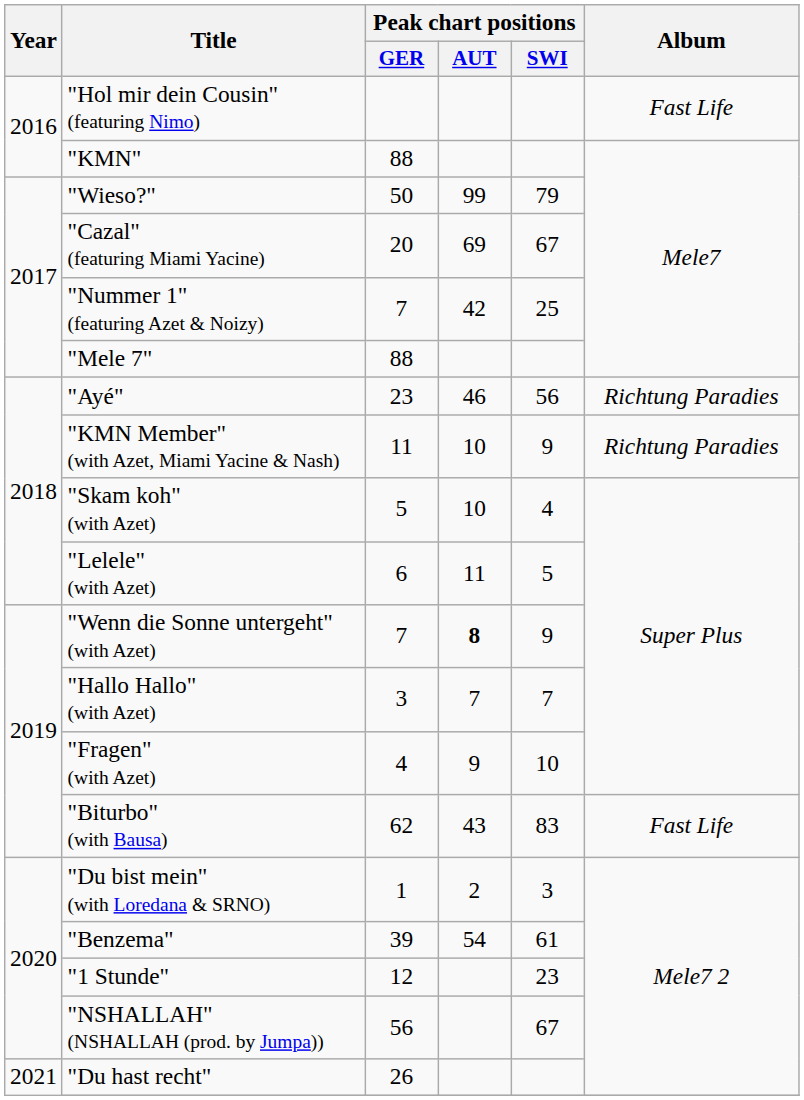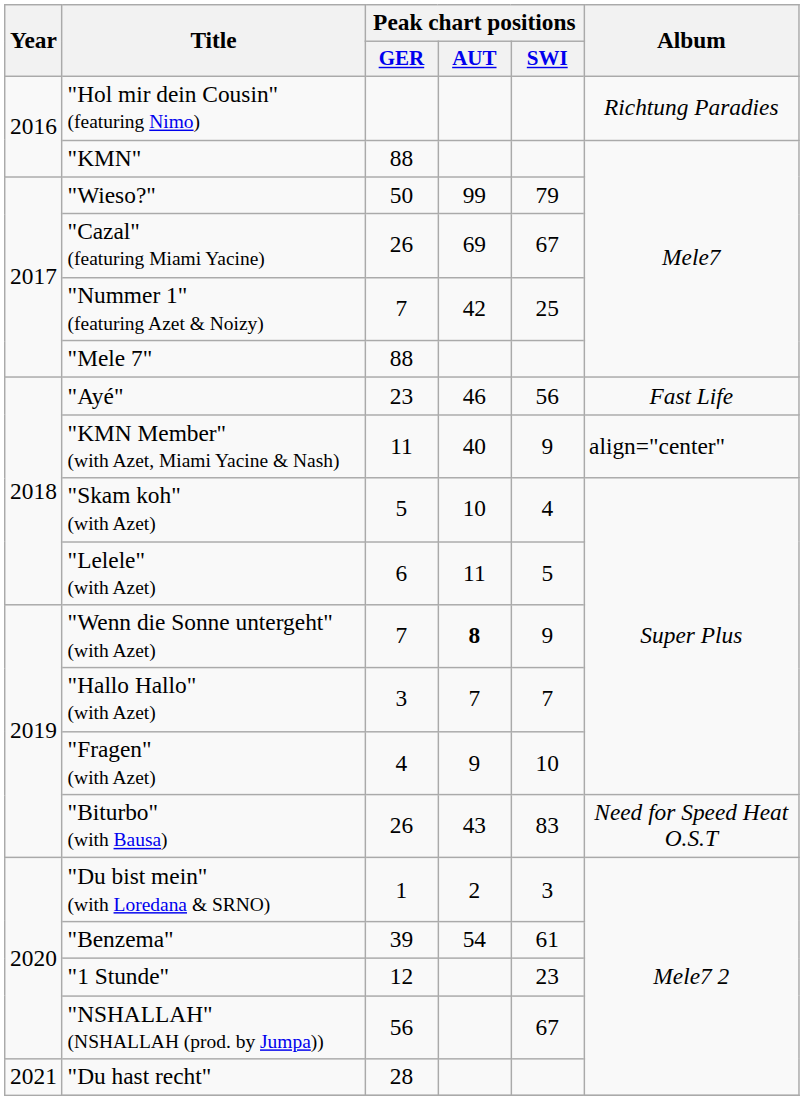"Hol mir dein Cousin" (featuring Nimo) | Album: Fast Life -> Richtung Paradies
"Cazal" (featuring Miami Yacine) | Peak chart positions / GER: 20 -> 26
"Ayé" | Album: Richtung Paradies -> Fast Life
"KMN Member" (with Azet, Miami Yacine & Nash) | Peak chart positions / AUT: 10 -> 40
"KMN Member" (with Azet, Miami Yacine & Nash) | Album: Richtung Paradies -> align="center"
"Biturbo" (with Bausa) | Peak chart positions / GER: 62 -> 26
"Biturbo" (with Bausa) | Album: Fast Life -> Need for Speed Heat O.S.T
"Du hast recht" | Peak chart positions / GER: 26 -> 28
